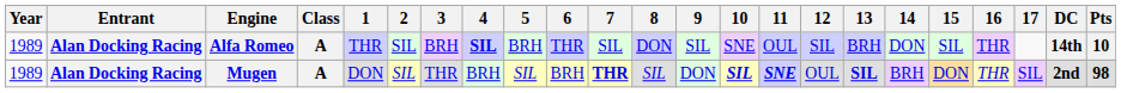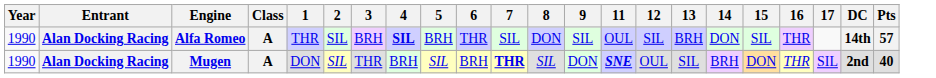- column: 10 | SNE | SIL
Alfa Romeo | Year: 1989 -> 1990
Alfa Romeo | Pts: 10 -> 57
Mugen | Year: 1989 -> 1990
Mugen | 13: bold -> normal
Mugen | Pts: 98 -> 40
